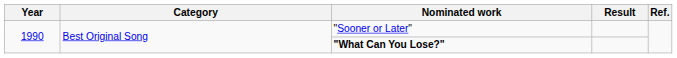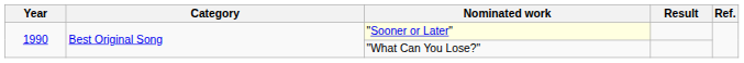"Sooner or Later" | Nominated work: no background -> lightyellow background
"What Can You Lose?" | Nominated work: bold -> normal
